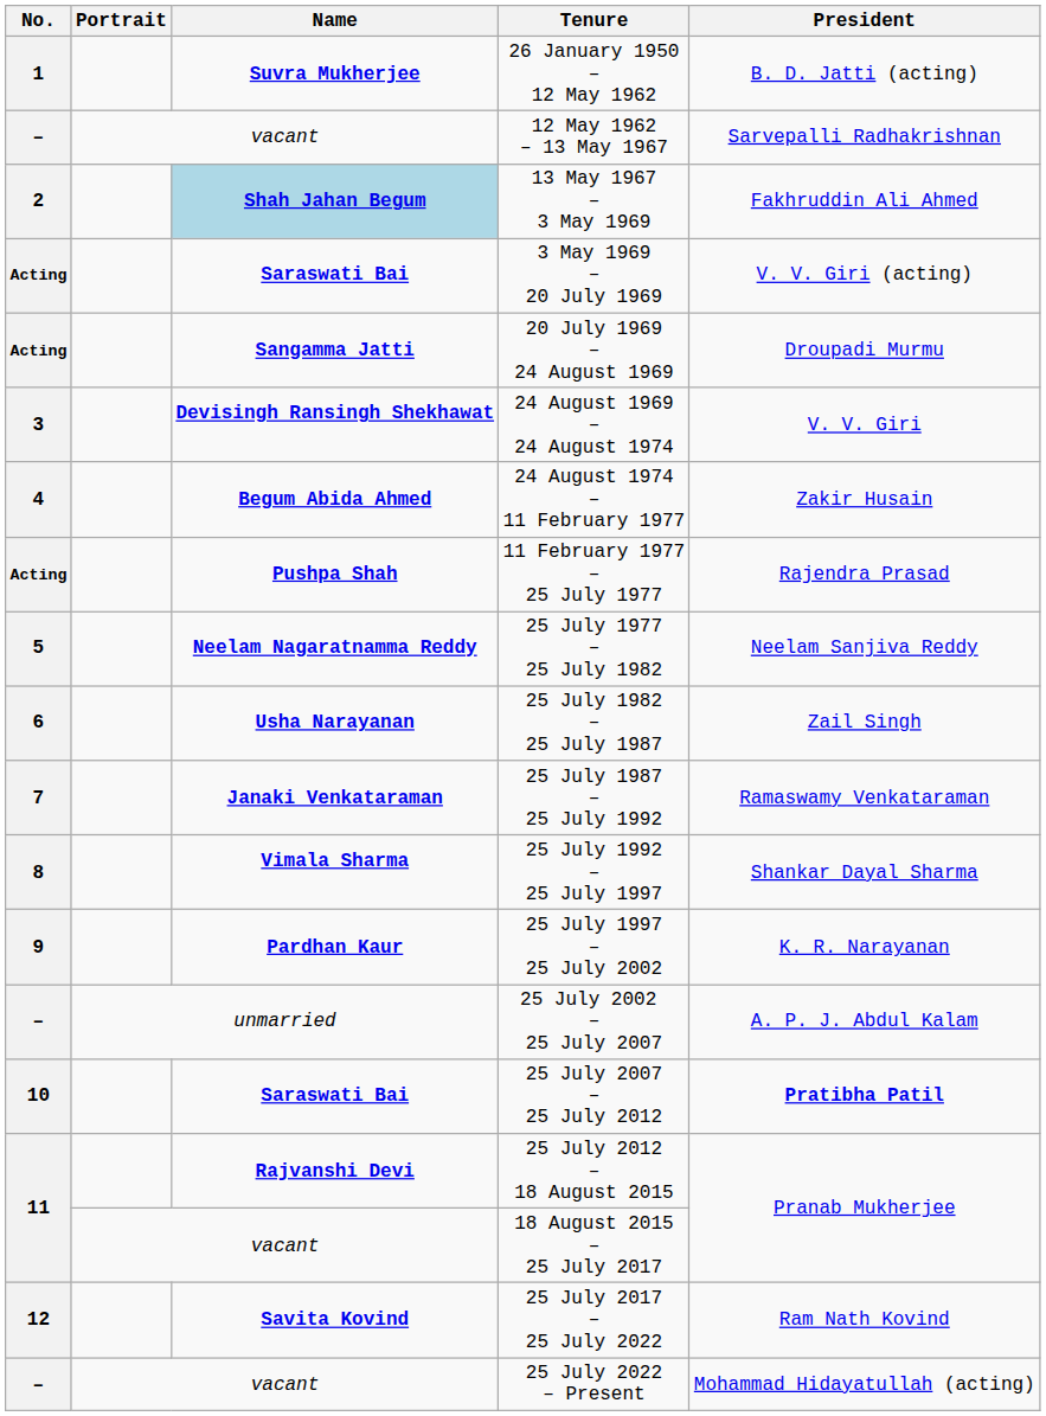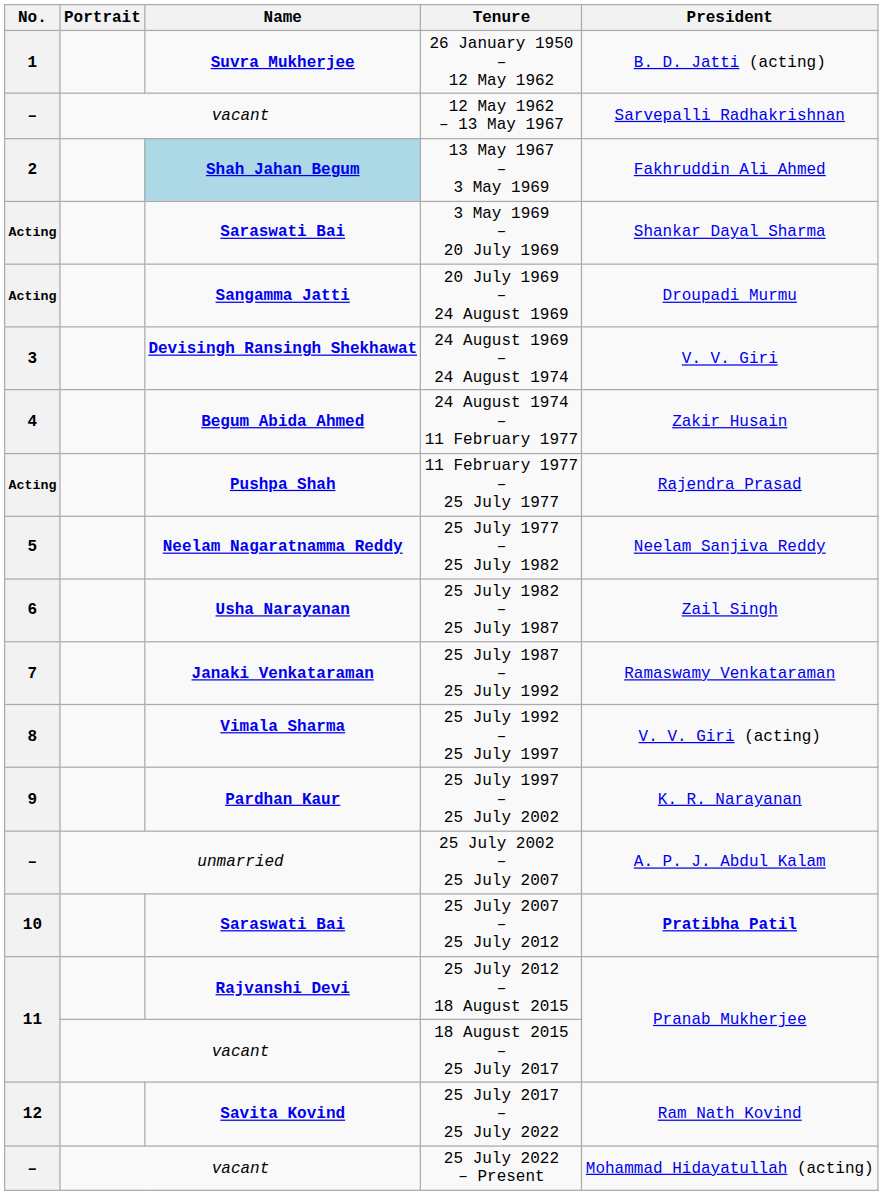3 May 1969 – 20 July 1969 | President: V. V. Giri (acting) -> Shankar Dayal Sharma
25 July 1992 – 25 July 1997 | President: Shankar Dayal Sharma -> V. V. Giri (acting)
